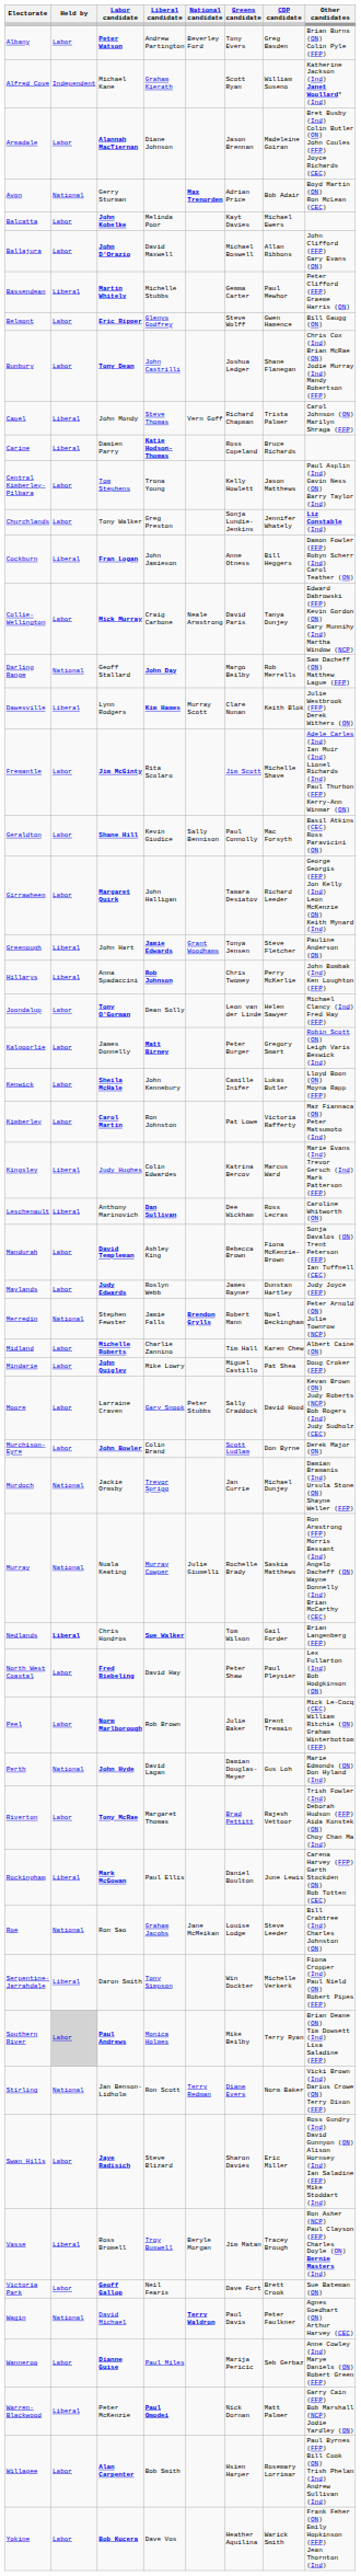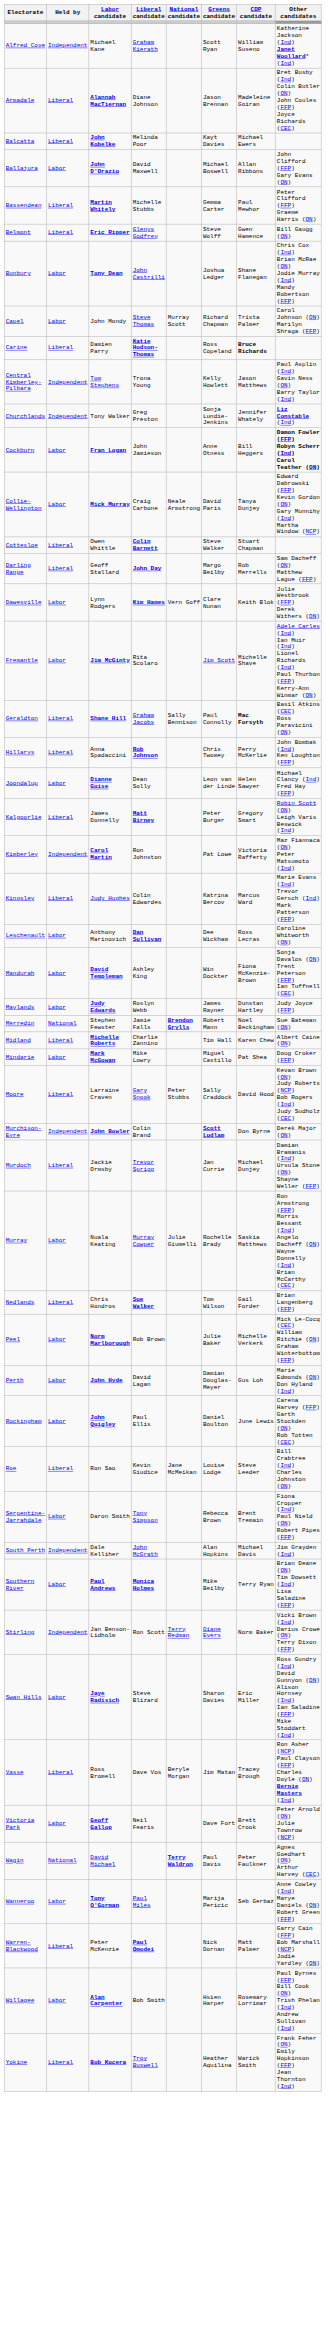- row: Albany | Labor | Peter Watson | Andrew Partington | Beverley Ford | Tony Evers | Greg Basden | Brian Burns (ON) Colin Pyle (FFP)
Armadale | Held by: Labor -> Liberal
- row: Avon | National | Gerry Sturman | Max Trenorden | Adrian Price | Bob Adair | Boyd Martin (ON) Ron McLean (CEC)
Balcatta | Held by: Labor -> Liberal
Belmont | Held by: Labor -> Liberal
Capel | Held by: Liberal -> Labor
Capel | National candidate: Vern Goff -> Murray Scott
Carine | CDP candidate: normal -> bold
Central Kimberley-Pilbara | Held by: Labor -> Independent
Churchlands | Held by: Labor -> Independent
Cockburn | Held by: Liberal -> Labor
Cockburn | Other candidates: normal -> bold
+ row: Cottesloe | Liberal | Owen Whittle | Colin Barnett | Steve Walker | Stuart Chapman
Darling Range | Held by: National -> Liberal
Dawesville | Held by: Liberal -> Labor
Dawesville | National candidate: Murray Scott -> Vern Goff
Geraldton | Held by: Labor -> Liberal
Geraldton | Liberal candidate: Kevin Giudice -> Graham Jacobs
Geraldton | CDP candidate: normal -> bold
- row: Girrawheen | Labor | Margaret Quirk | John Halligan | Tamara Desiatov | Richard Leeder | George Georgis (FFP) Jon Kelly (Ind) Leon McKenzie (ON) Keith Mynard (Ind)
- row: Greenough | Liberal | John Hart | Jamie Edwards | Grant Woodhams | Tonya Jensen | Steve Fletcher | Pauline Anderson (ON)
Joondalup | Labor candidate: Tony O'Gorman -> Dianne Guise
Kalgoorlie | Held by: Labor -> Liberal
- row: Kenwick | Labor | Sheila McHale | John Kennebury | Camille Inifer | Lukas Butler | Lloyd Boon (ON) Moyna Rapp (FFP)
Kimberley | Held by: Labor -> Independent
Leschenault | Held by: Liberal -> Labor
Mandurah | Greens candidate: Rebecca Brown -> Win Dockter
Merredin | Other candidates: Peter Arnold (ON) Julie Townrow (NCP) -> Sue Bateman (ON)
Midland | Held by: Labor -> Liberal
Mindarie | Labor candidate: John Quigley -> Mark McGowan
Moore | Held by: Labor -> Liberal
Murchison-Eyre | Held by: Labor -> Independent
Murchison-Eyre | Greens candidate: normal -> bold
Murdoch | Held by: National -> Liberal
Murray | Held by: National -> Labor
Nedlands | Held by: bold -> normal
- row: North West Coastal | Labor | Fred Riebeling | David Hay | Peter Shaw | Paul Pleysier | Lex Fullarton (Ind) Bob Hodgkinson (ON)
Peel | CDP candidate: Brent Tremain -> Michelle Verkerk
Perth | Held by: National -> Labor
- row: Riverton | Labor | Tony McRae | Margaret Thomas | Brad Pettitt | Rajesh Vettoor | Trish Fowler (Ind) Deborah Hudson (FFP) Aida Konstek (ON) Choy Chan Ma (Ind)
Rockingham | Held by: Liberal -> Labor
Rockingham | Labor candidate: Mark McGowan -> John Quigley
Roe | Held by: National -> Liberal
Roe | Liberal candidate: Graham Jacobs -> Kevin Giudice
Serpentine-Jarrahdale | Held by: Liberal -> Labor
Serpentine-Jarrahdale | Greens candidate: Win Dockter -> Rebecca Brown
Serpentine-Jarrahdale | CDP candidate: Michelle Verkerk -> Brent Tremain
+ row: South Perth | Independent | Dale Kelliher | John McGrath | Alan Hopkins | Michael Davis | Jim Grayden (Ind)
Southern River | Held by: lightgrey background -> no background
Southern River | Liberal candidate: normal -> bold
Stirling | Held by: National -> Independent
Vasse | Liberal candidate: Troy Buswell -> Dave Vos
Victoria Park | Other candidates: Sue Bateman (ON) -> Peter Arnold (ON) Julie Townrow (NCP)
Wanneroo | Labor candidate: Dianne Guise -> Tony O'Gorman
Yokine | Held by: Labor -> Liberal
Yokine | Liberal candidate: Dave Vos -> Troy Buswell
